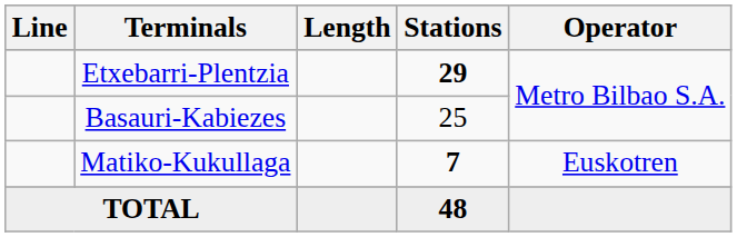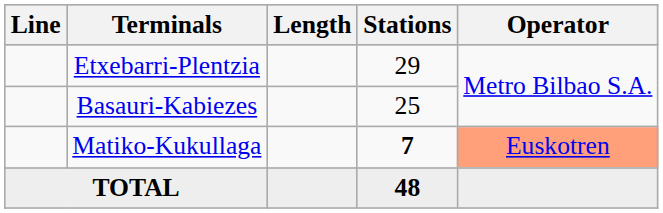Etxebarri-Plentzia | Stations: bold -> normal
Matiko-Kukullaga | Operator: no background -> lightsalmon background
